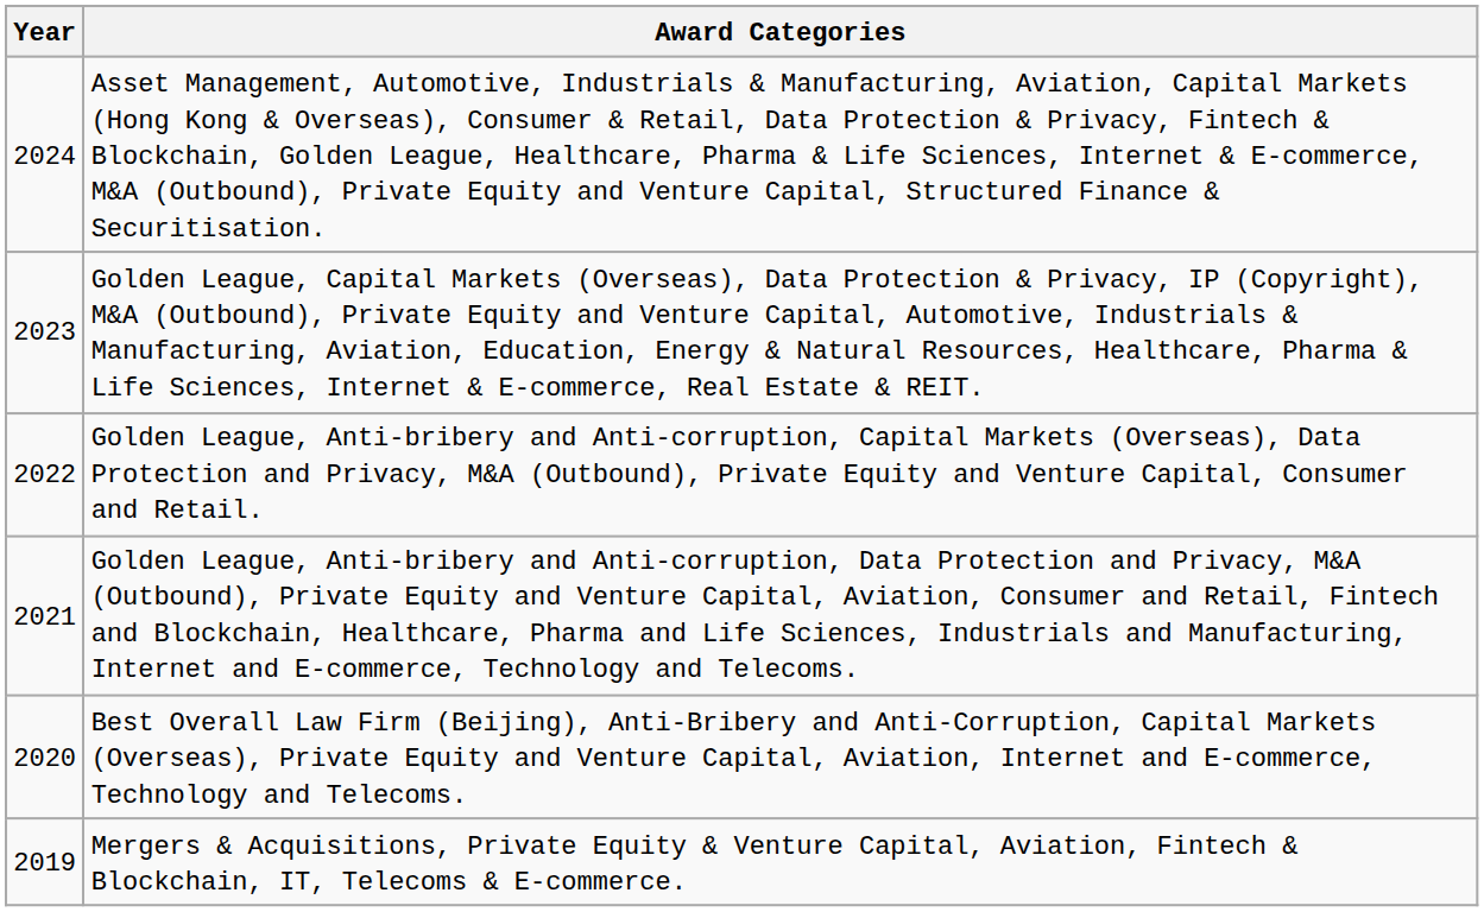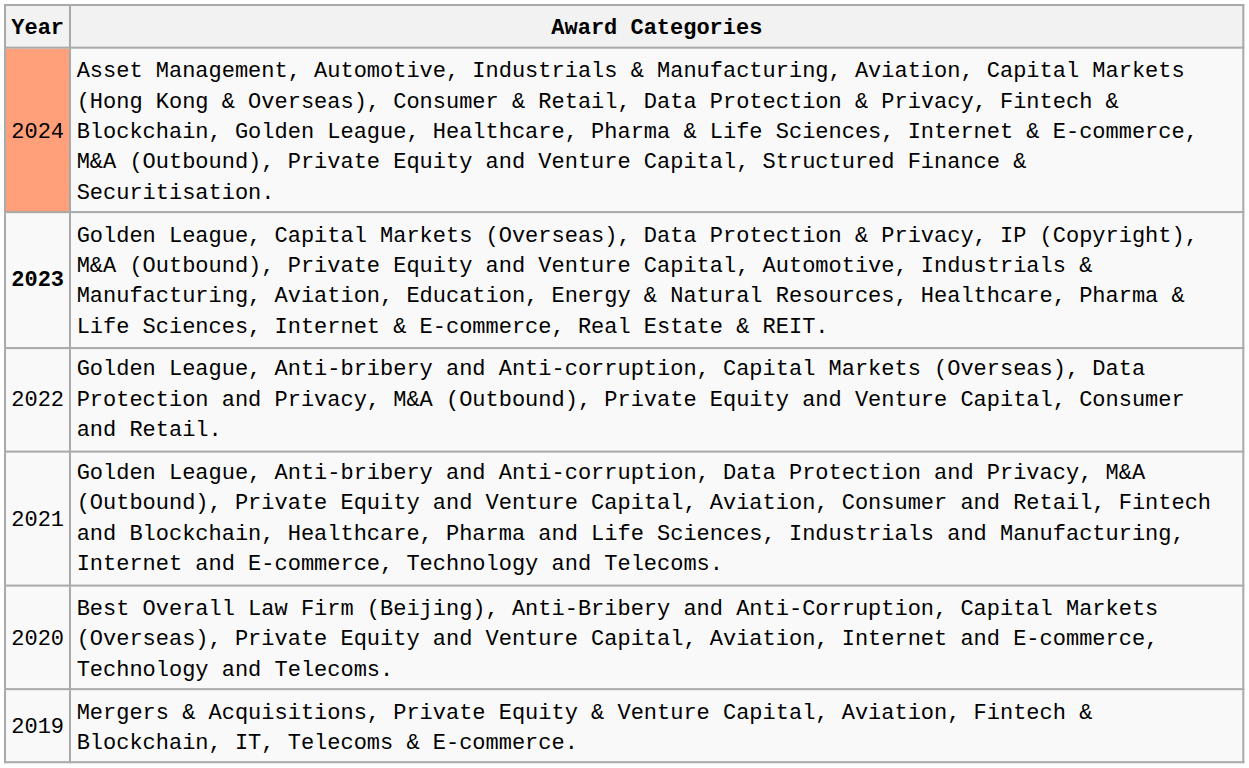row 2 | Year: no background -> lightsalmon background
row 3 | Year: normal -> bold
